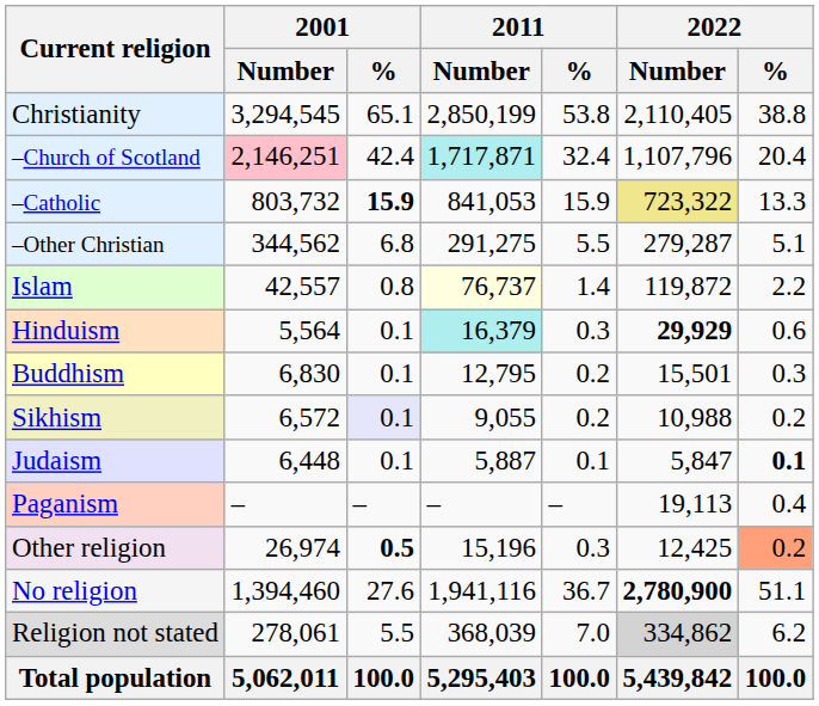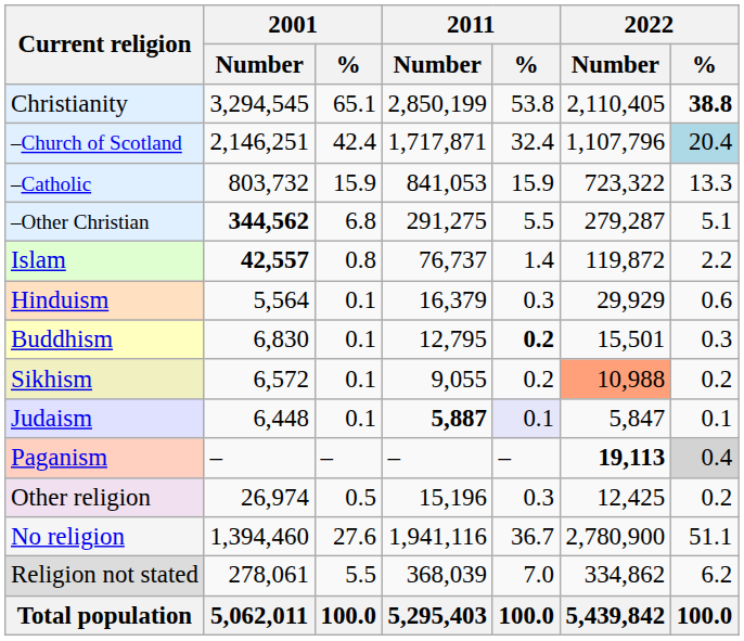Christianity | 2022 / %: normal -> bold
–Church of Scotland | 2001 / Number: pink background -> no background
–Church of Scotland | 2011 / Number: paleturquoise background -> no background
–Church of Scotland | 2022 / %: no background -> lightblue background
–Catholic | 2001 / %: bold -> normal
–Catholic | 2022 / Number: khaki background -> no background
–Other Christian | 2001 / Number: normal -> bold
Islam | 2001 / Number: normal -> bold
Islam | 2011 / Number: lightyellow background -> no background
Hinduism | 2011 / Number: paleturquoise background -> no background
Hinduism | 2022 / Number: bold -> normal
Buddhism | 2011 / %: normal -> bold
Sikhism | 2001 / %: lavender background -> no background
Sikhism | 2022 / Number: no background -> lightsalmon background
Judaism | 2011 / Number: normal -> bold
Judaism | 2011 / %: no background -> lavender background
Judaism | 2022 / %: bold -> normal
Paganism | 2022 / Number: normal -> bold
Paganism | 2022 / %: no background -> lightgrey background
Other religion | 2001 / %: bold -> normal
Other religion | 2022 / %: lightsalmon background -> no background
No religion | 2022 / Number: bold -> normal
Religion not stated | 2022 / Number: lightgrey background -> no background
